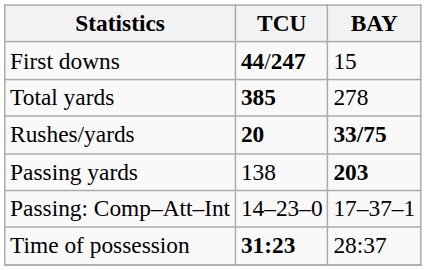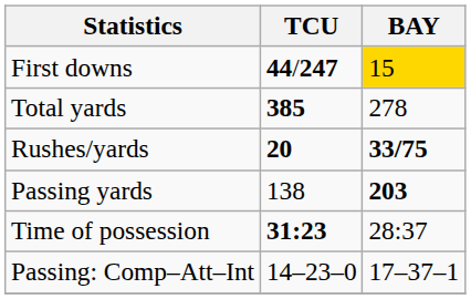First downs | BAY: no background -> gold background
rows swapped: Passing: Comp–Att–Int <-> Time of possession
